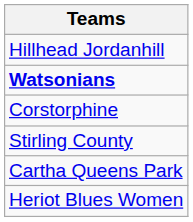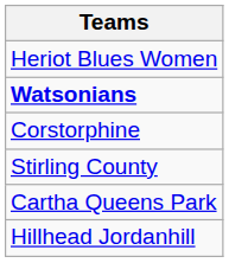row 2 | column 1: Hillhead Jordanhill -> Heriot Blues Women
row 7 | column 1: Heriot Blues Women -> Hillhead Jordanhill
